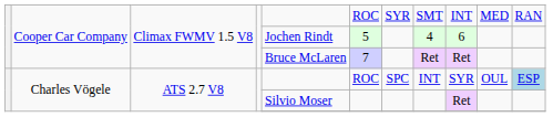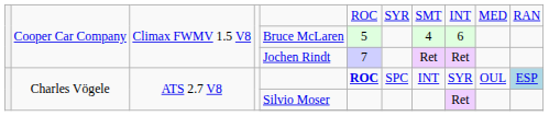row 2 | column 5: Jochen Rindt -> Bruce McLaren
row 3 | column 5: Bruce McLaren -> Jochen Rindt
row 4 | column 6: normal -> bold
